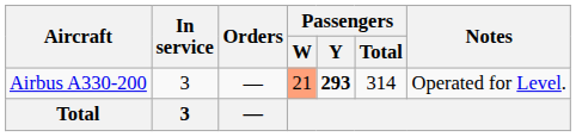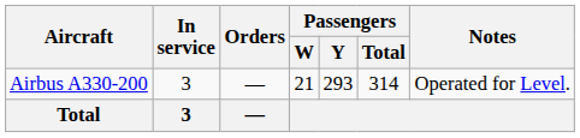Airbus A330-200 | Passengers / W: lightsalmon background -> no background
Airbus A330-200 | Passengers / Y: bold -> normal
